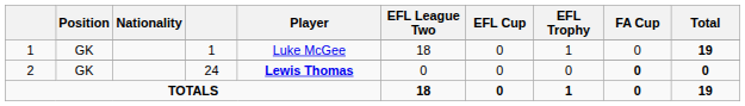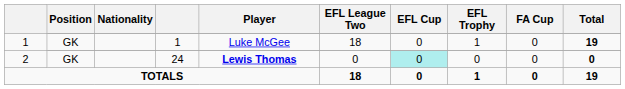24 | EFL Cup: no background -> paleturquoise background
24 | FA Cup: bold -> normal
